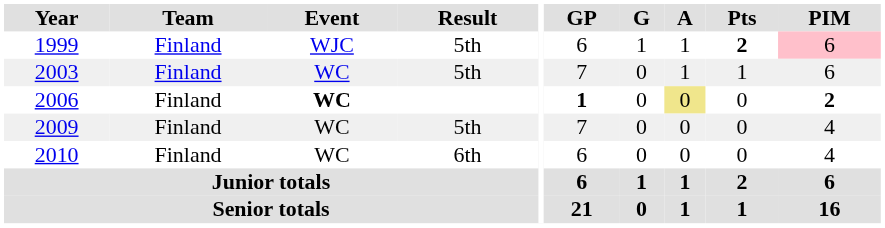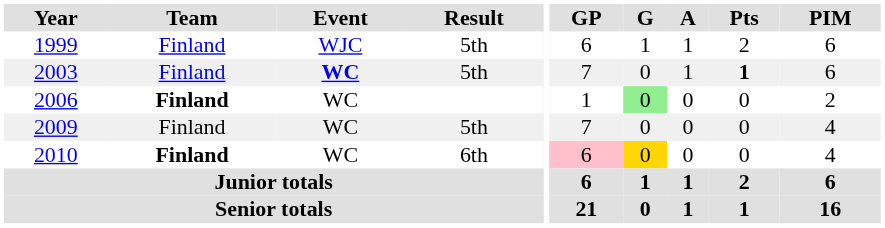1999 | Pts: bold -> normal
1999 | PIM: pink background -> no background
2003 | Event: normal -> bold
2003 | Pts: normal -> bold
2006 | Team: normal -> bold
2006 | Event: bold -> normal
2006 | GP: bold -> normal
2006 | G: no background -> lightgreen background
2006 | A: khaki background -> no background
2006 | PIM: bold -> normal
2010 | Team: normal -> bold
2010 | GP: no background -> pink background
2010 | G: no background -> gold background
